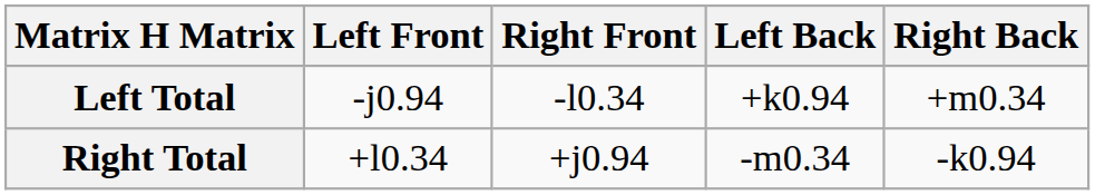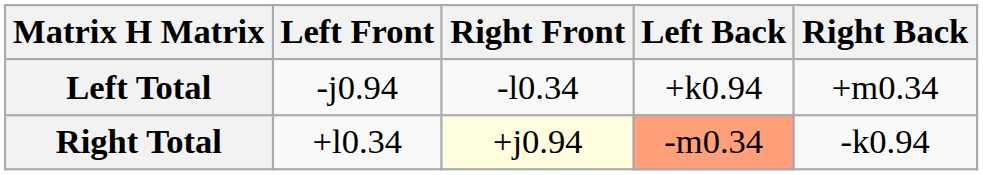row 3 | Right Front: no background -> lightyellow background
row 3 | Left Back: no background -> lightsalmon background
